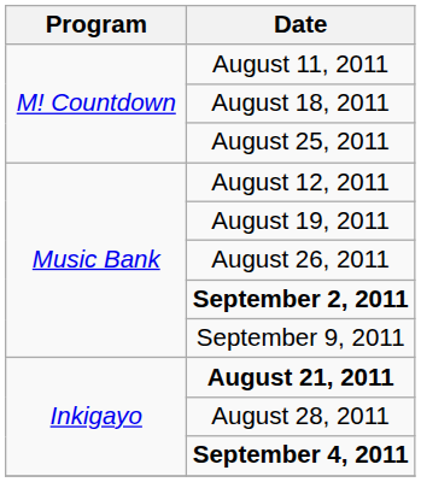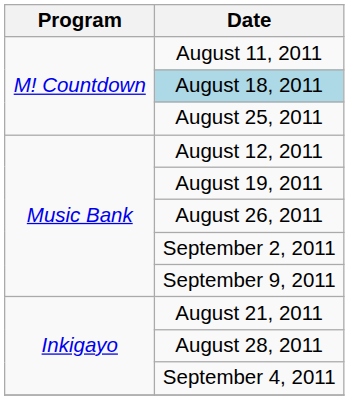August 18, 2011 | Date: no background -> lightblue background
September 2, 2011 | Date: bold -> normal
August 21, 2011 | Date: bold -> normal
September 4, 2011 | Date: bold -> normal
